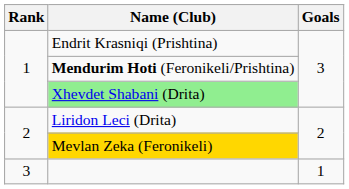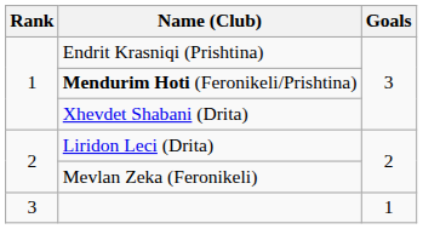Xhevdet Shabani (Drita) | Name (Club): lightgreen background -> no background
Mevlan Zeka (Feronikeli) | Name (Club): gold background -> no background
